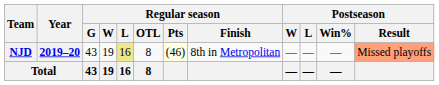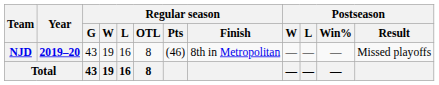NJD | Regular season / L: khaki background -> no background
NJD | Regular season / Pts: lightyellow background -> no background
NJD | Postseason / Result: lightsalmon background -> no background
